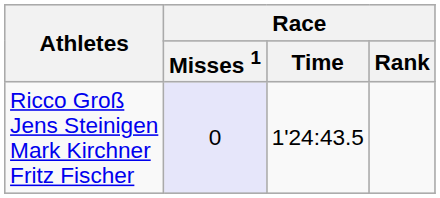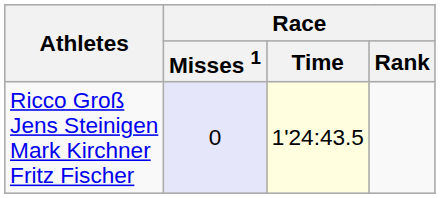Ricco Groß Jens Steinigen Mark Kirchner Fritz Fischer | Race / Time: no background -> lightyellow background
